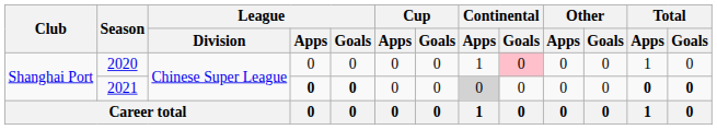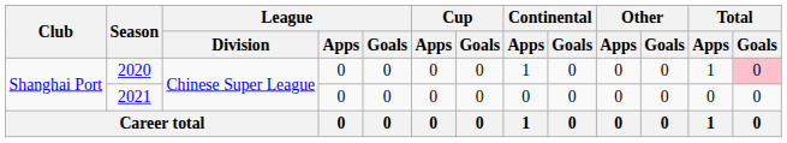2020 | Continental / Goals: pink background -> no background
2020 | Total / Goals: no background -> pink background
2021 | League / Apps: bold -> normal
2021 | League / Goals: bold -> normal
2021 | Continental / Apps: lightgrey background -> no background
2021 | Total / Apps: bold -> normal
2021 | Total / Goals: bold -> normal
